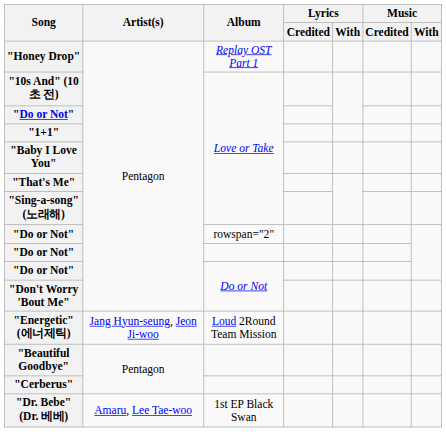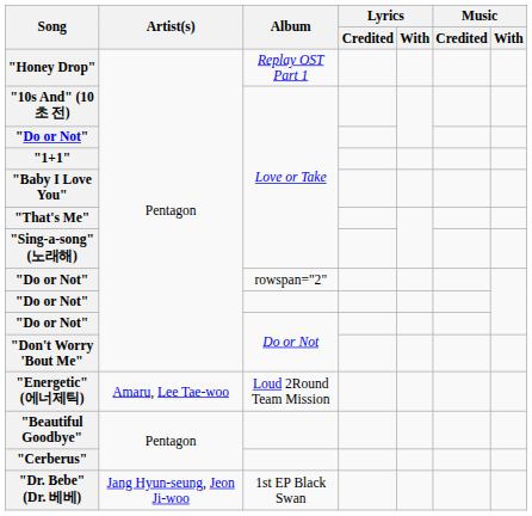"Energetic" (에너제틱) | Artist(s): Jang Hyun-seung, Jeon Ji-woo -> Amaru, Lee Tae-woo
"Dr. Bebe" (Dr. 베베) | Artist(s): Amaru, Lee Tae-woo -> Jang Hyun-seung, Jeon Ji-woo
